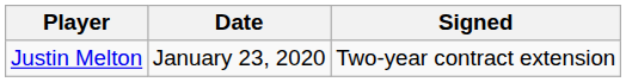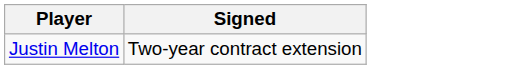- column: Date | January 23, 2020
